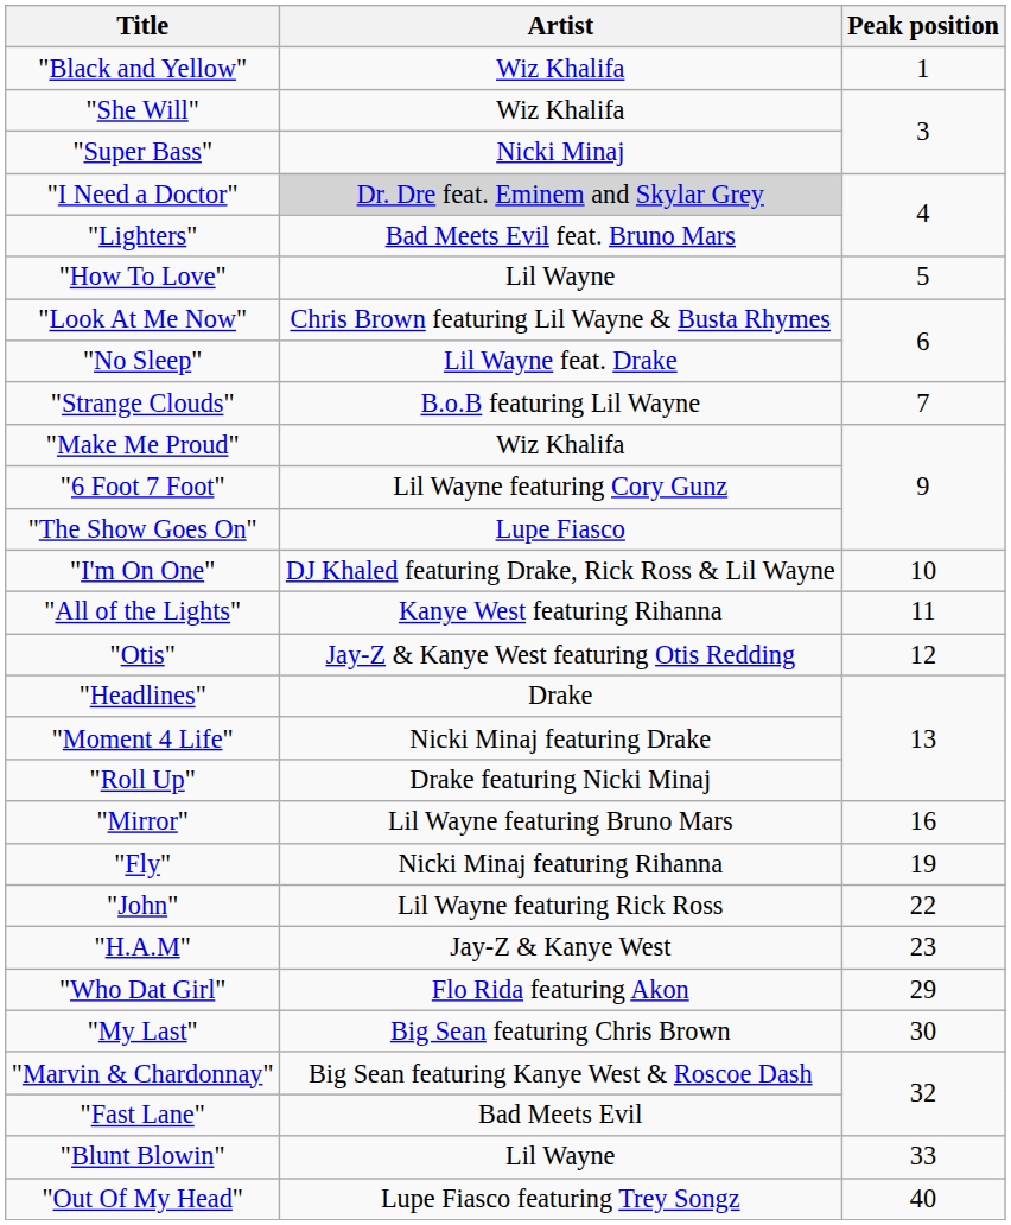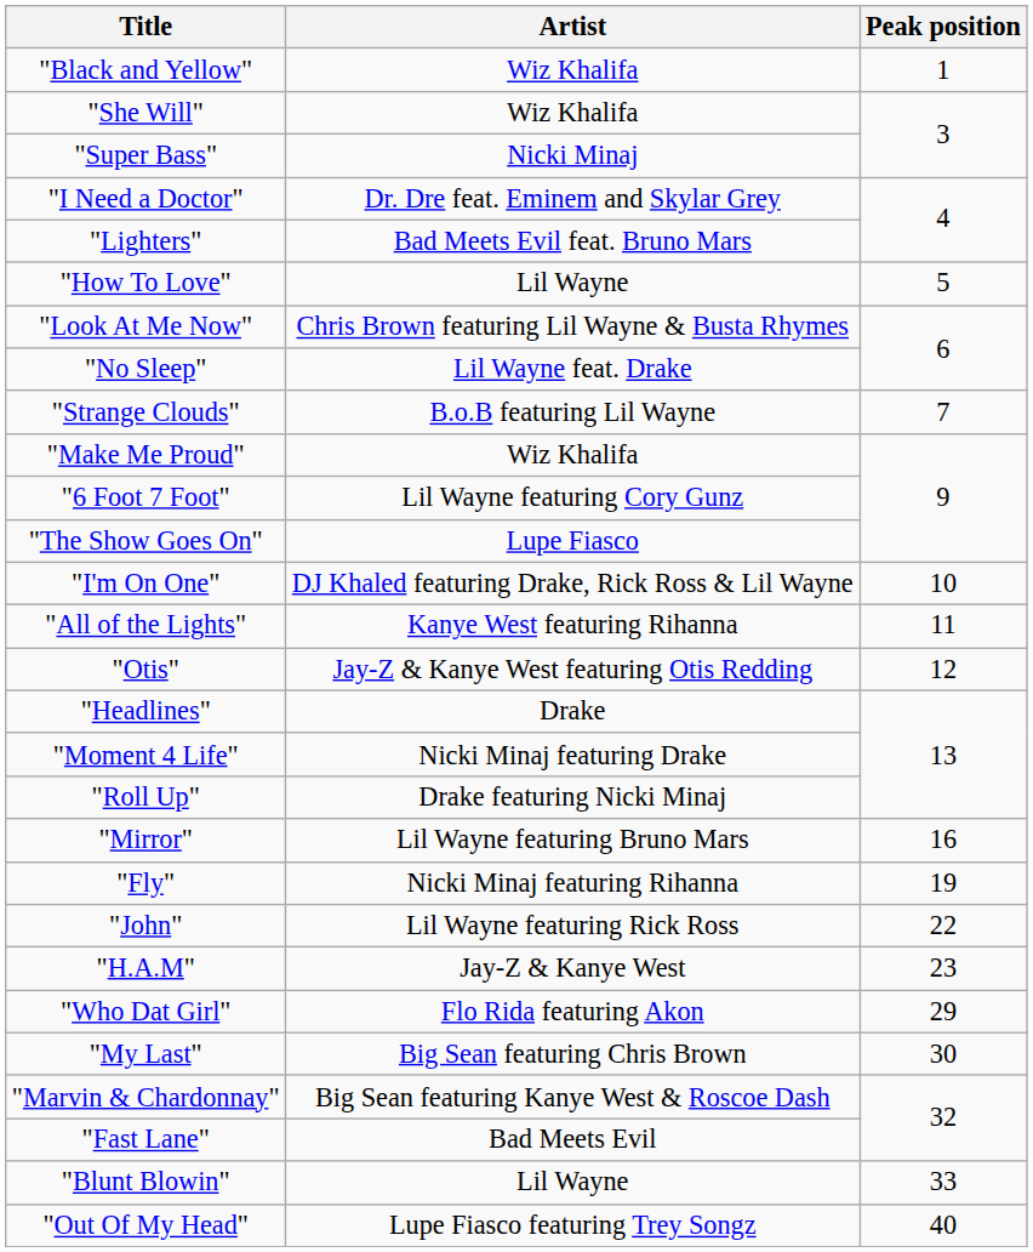"I Need a Doctor" | Artist: lightgrey background -> no background
